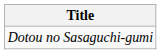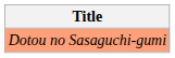row 2 | column 1: no background -> lightsalmon background
